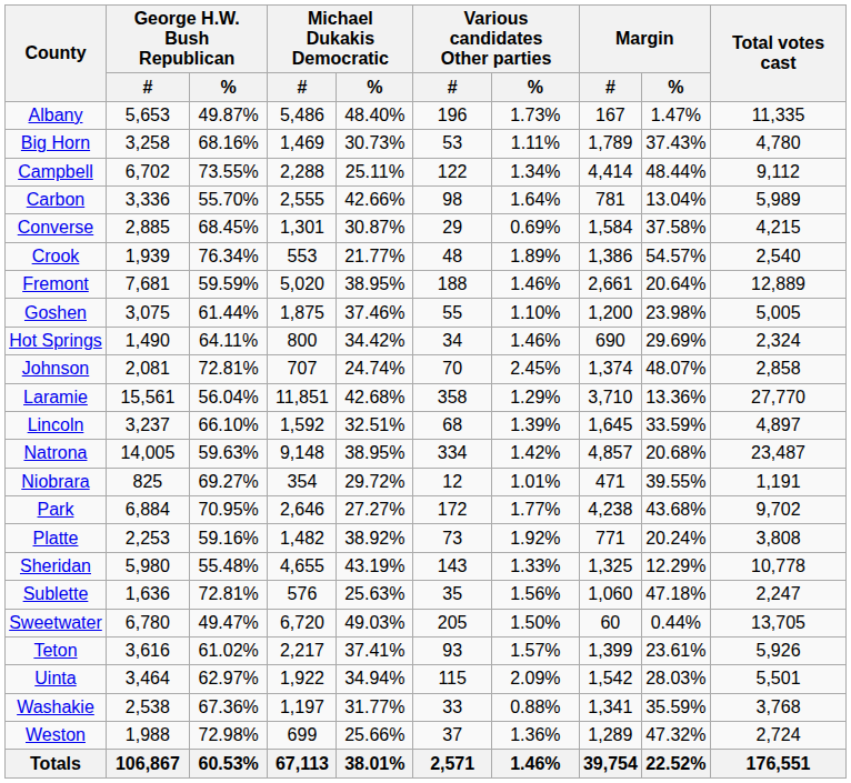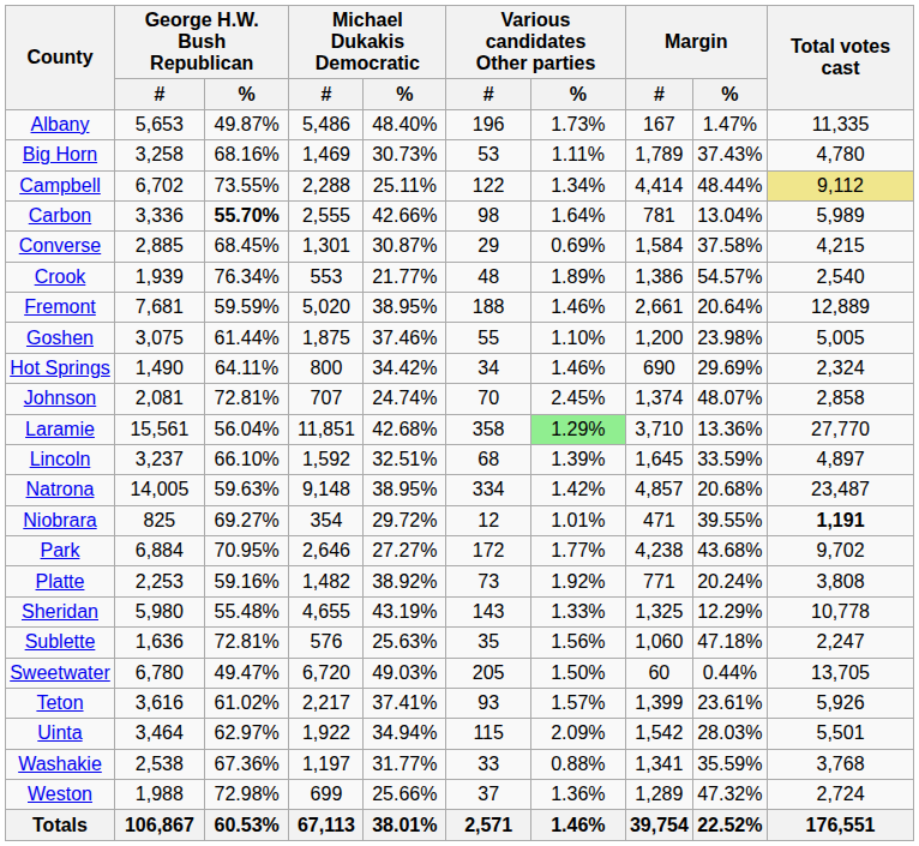Campbell | Total votes cast: no background -> khaki background
Carbon | George H.W. Bush Republican / %: normal -> bold
Laramie | Various candidates Other parties / %: no background -> lightgreen background
Niobrara | Total votes cast: normal -> bold
